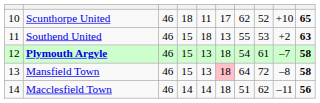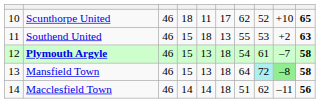Mansfield Town | column 6: pink background -> no background
Mansfield Town | column 8: no background -> paleturquoise background
Mansfield Town | column 9: no background -> lightgreen background
